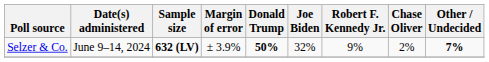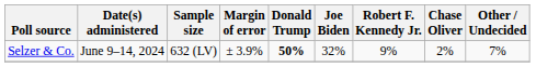Selzer & Co. | Sample size: bold -> normal
Selzer & Co. | Other / Undecided: bold -> normal
